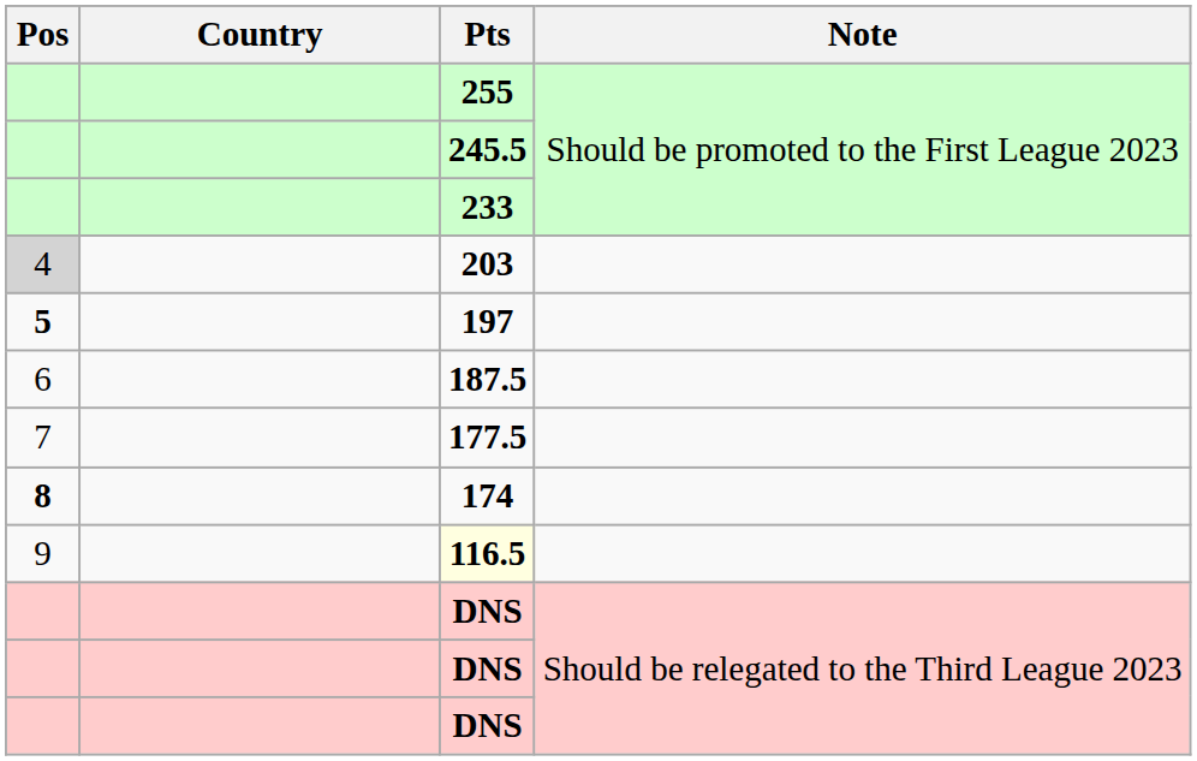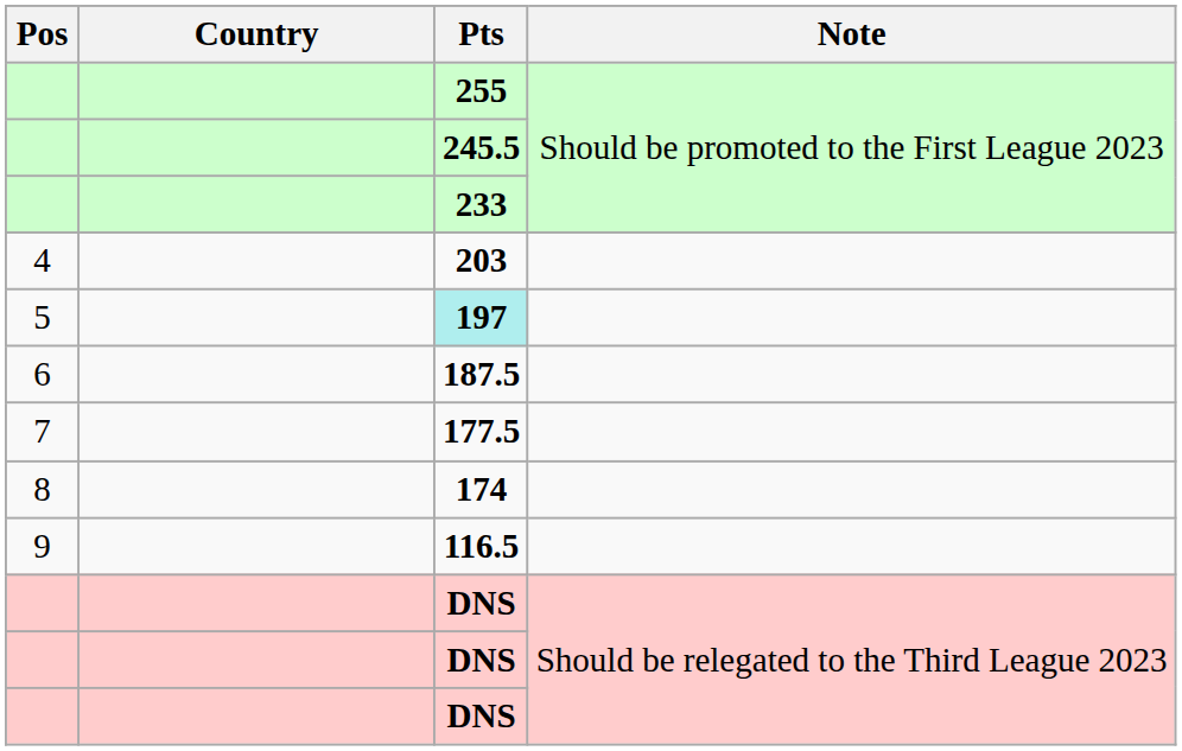203 | Pos: lightgrey background -> no background
197 | Pos: bold -> normal
197 | Pts: no background -> paleturquoise background
174 | Pos: bold -> normal
116.5 | Pts: lightyellow background -> no background
